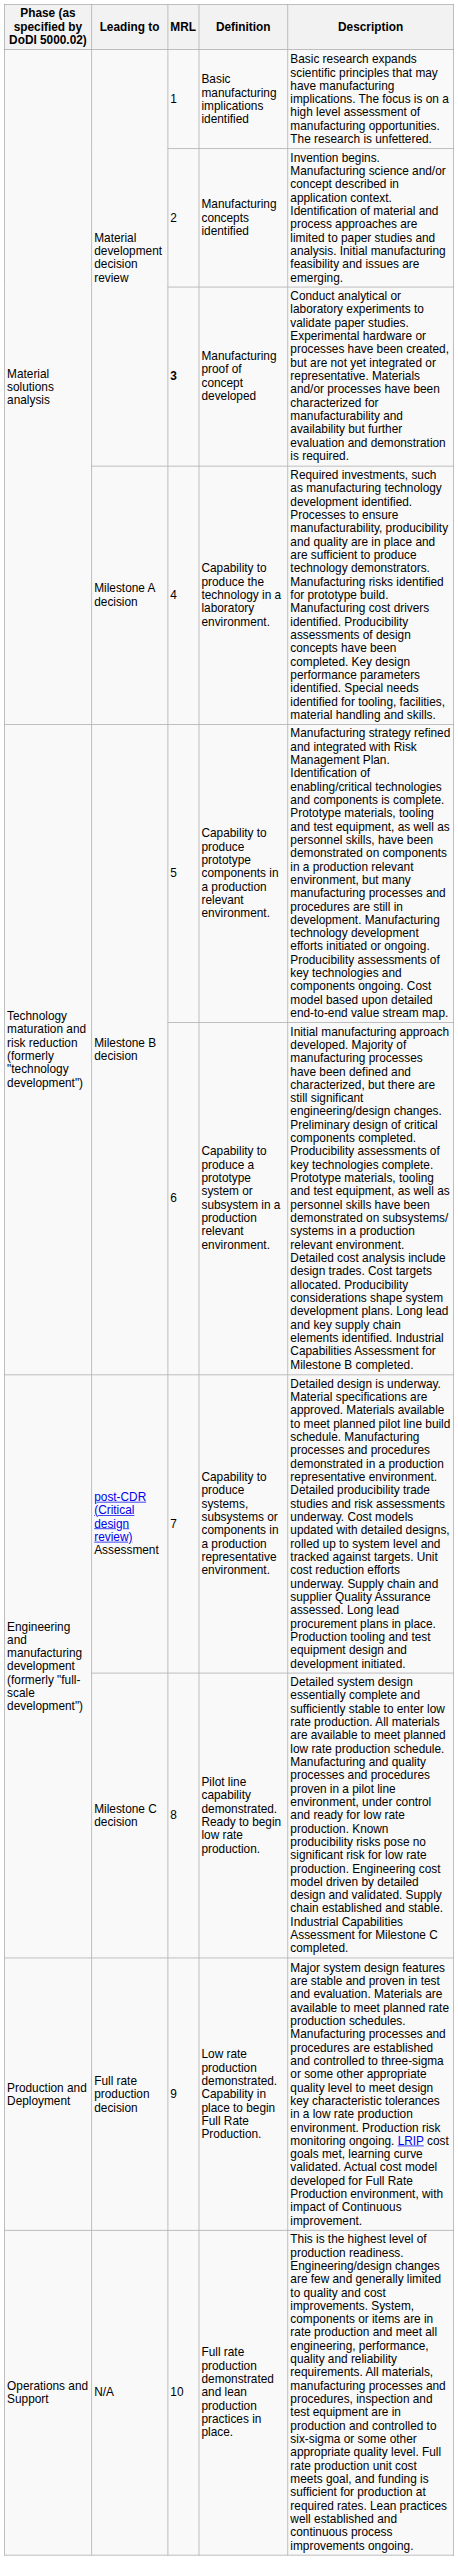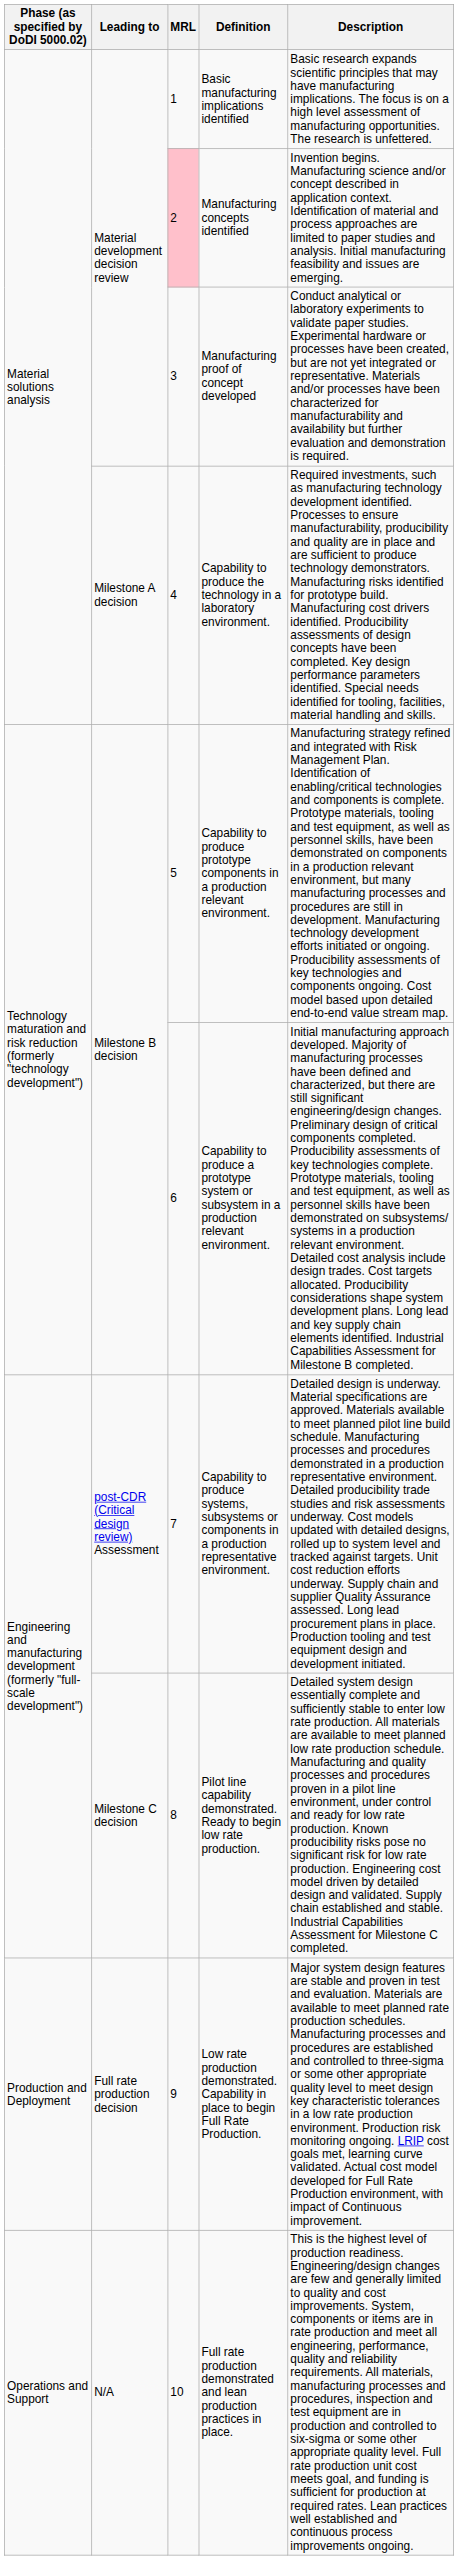Manufacturing concepts identified | MRL: no background -> pink background
Manufacturing proof of concept developed | MRL: bold -> normal
